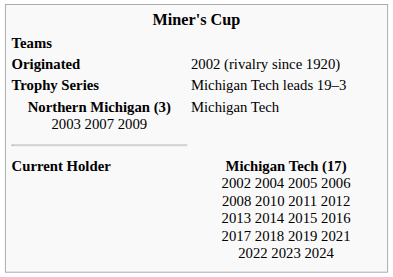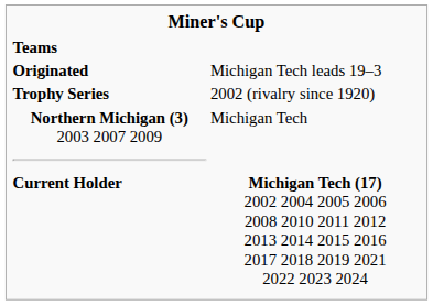row 3 | column 2: 2002 (rivalry since 1920) -> Michigan Tech leads 19–3
row 4 | column 2: Michigan Tech leads 19–3 -> 2002 (rivalry since 1920)
